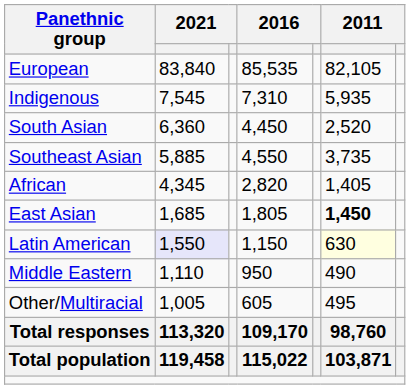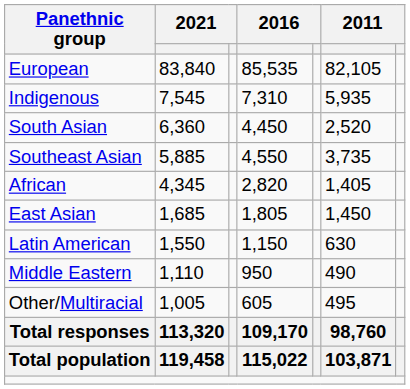East Asian | column 6: bold -> normal
Latin American | column 2: lavender background -> no background
Latin American | column 6: lightyellow background -> no background
